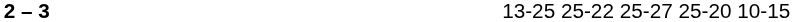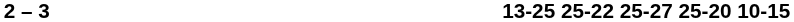row 1 | column 2: normal -> bold
